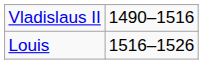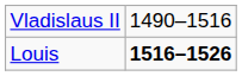Louis | column 2: normal -> bold
